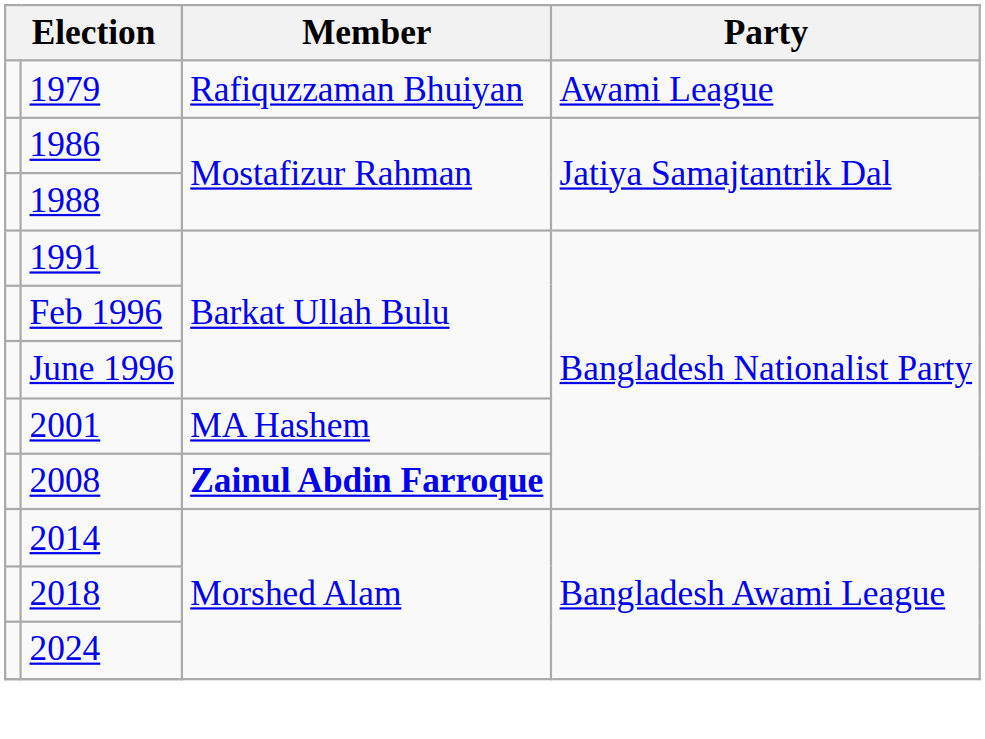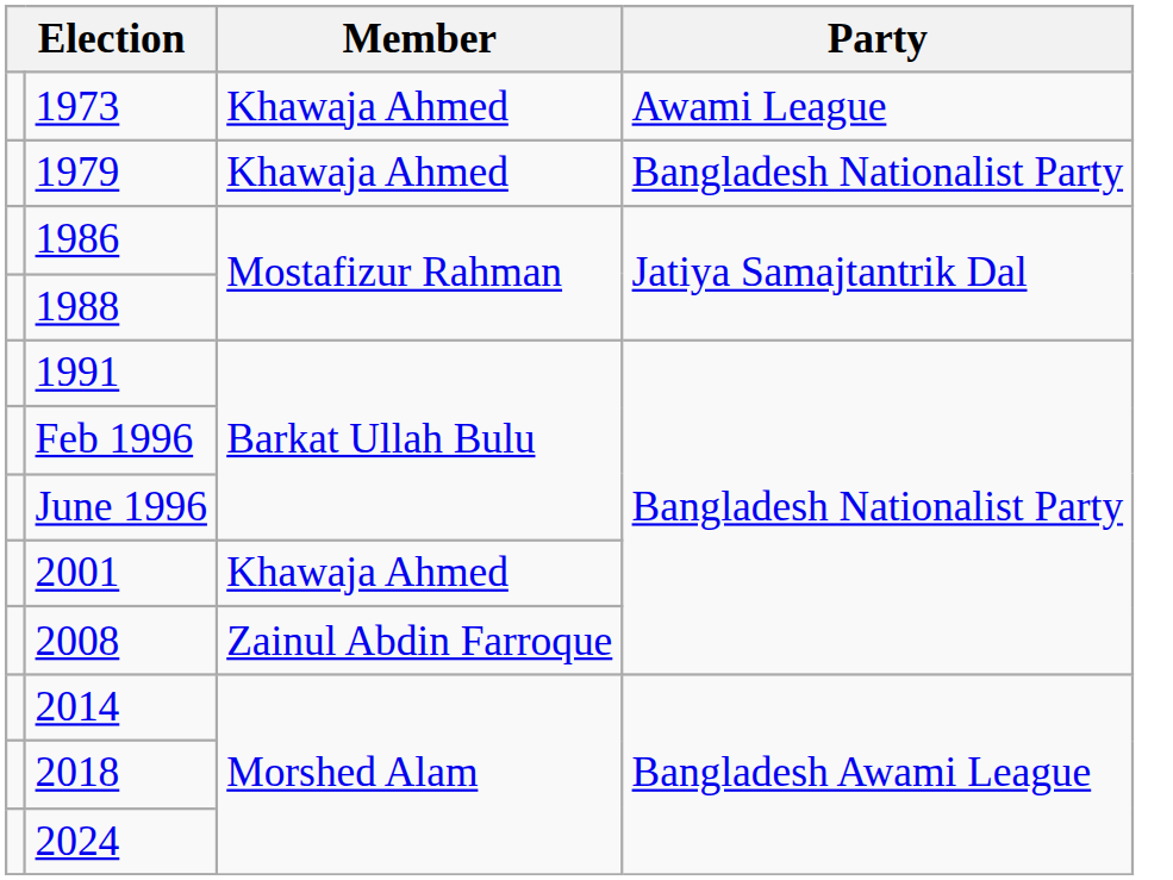+ row: 1973 | Khawaja Ahmed | Awami League
1979 | Member: Rafiquzzaman Bhuiyan -> Khawaja Ahmed
1979 | Party: Awami League -> Bangladesh Nationalist Party
2001 | Member: MA Hashem -> Khawaja Ahmed
2008 | Member: bold -> normal
